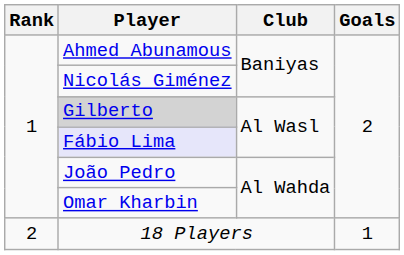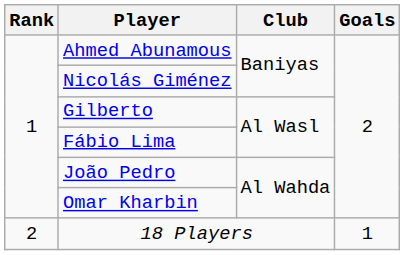Gilberto | Player: lightgrey background -> no background
Fábio Lima | Player: lavender background -> no background
